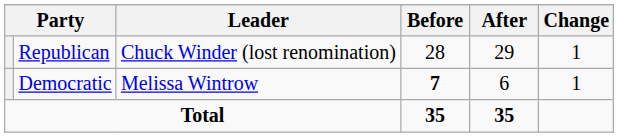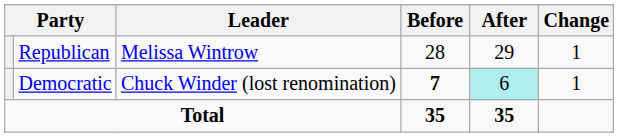Republican | Leader: Chuck Winder (lost renomination) -> Melissa Wintrow
Democratic | Leader: Melissa Wintrow -> Chuck Winder (lost renomination)
Democratic | After: no background -> paleturquoise background
